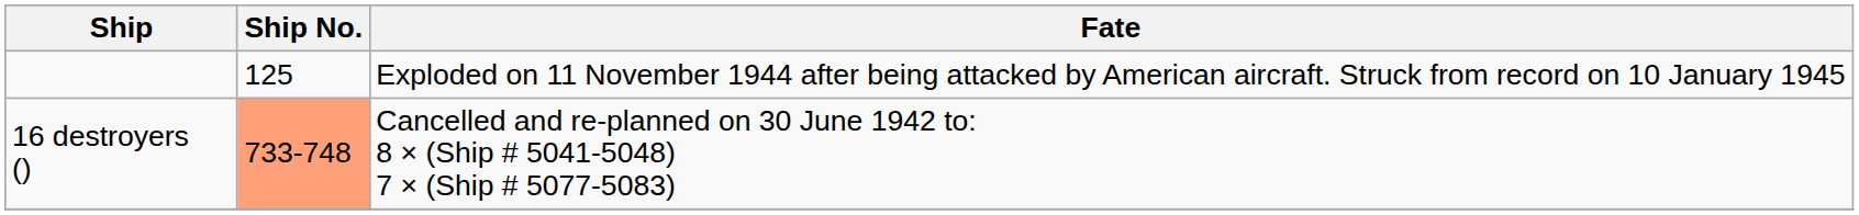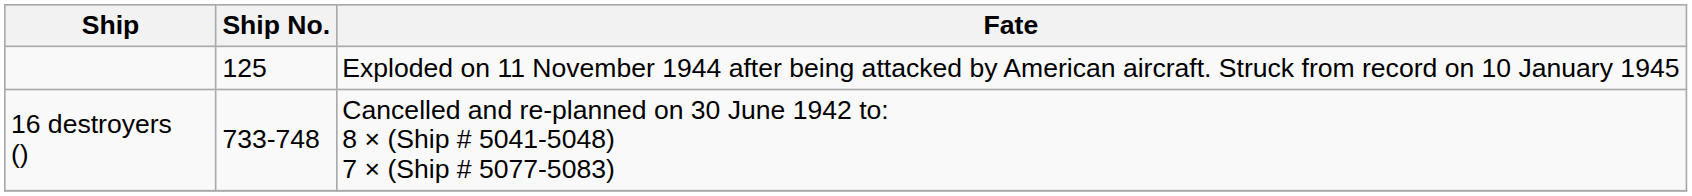16 destroyers () | Ship No.: lightsalmon background -> no background
